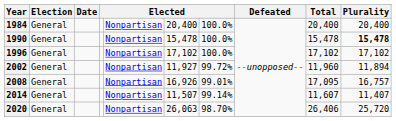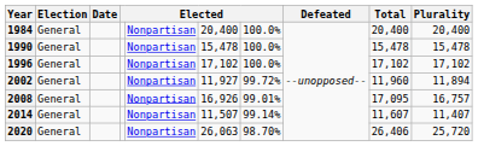1990 | Plurality: bold -> normal
